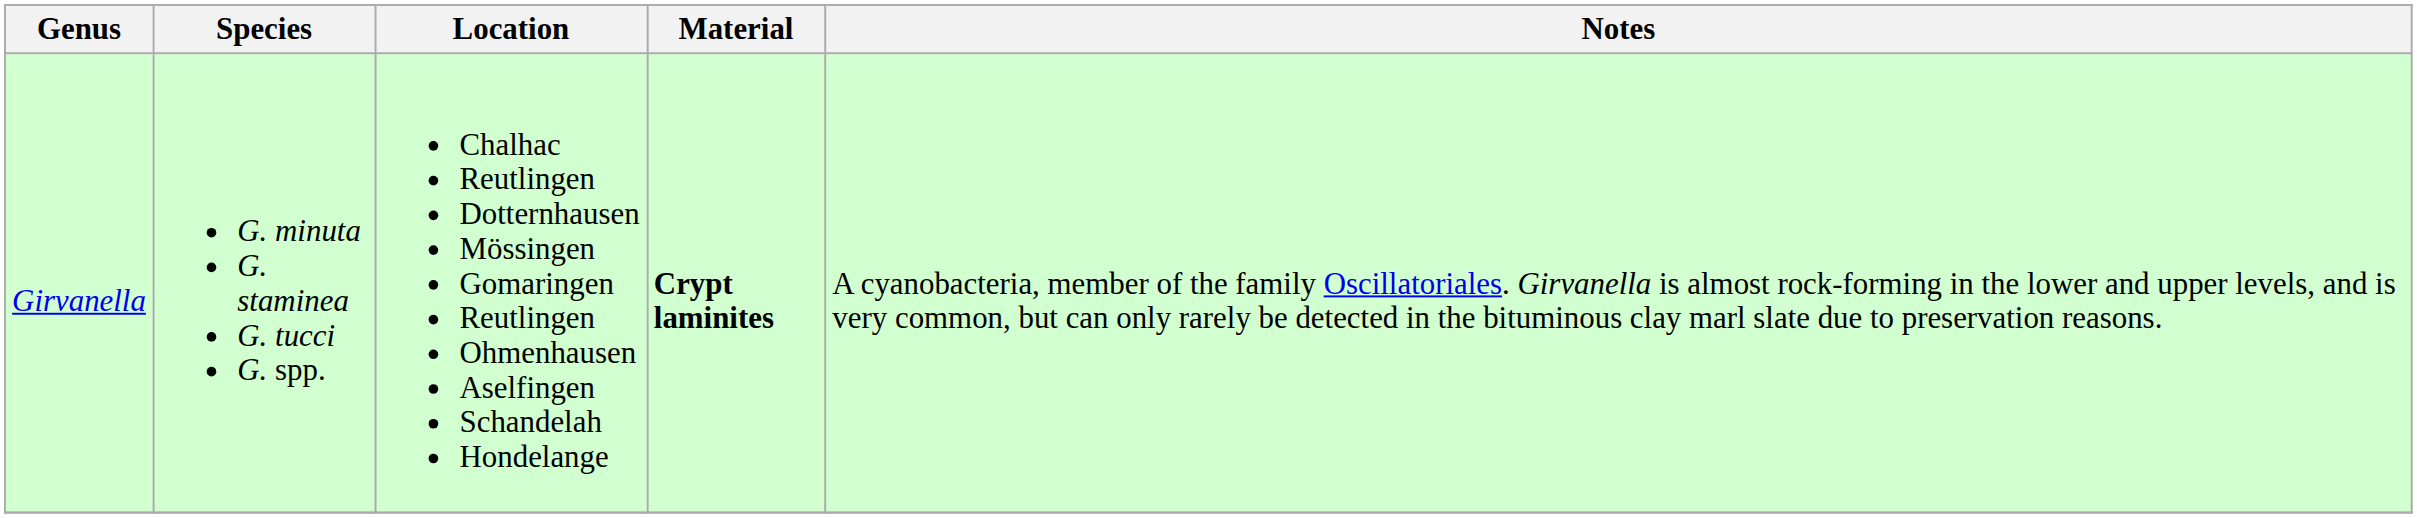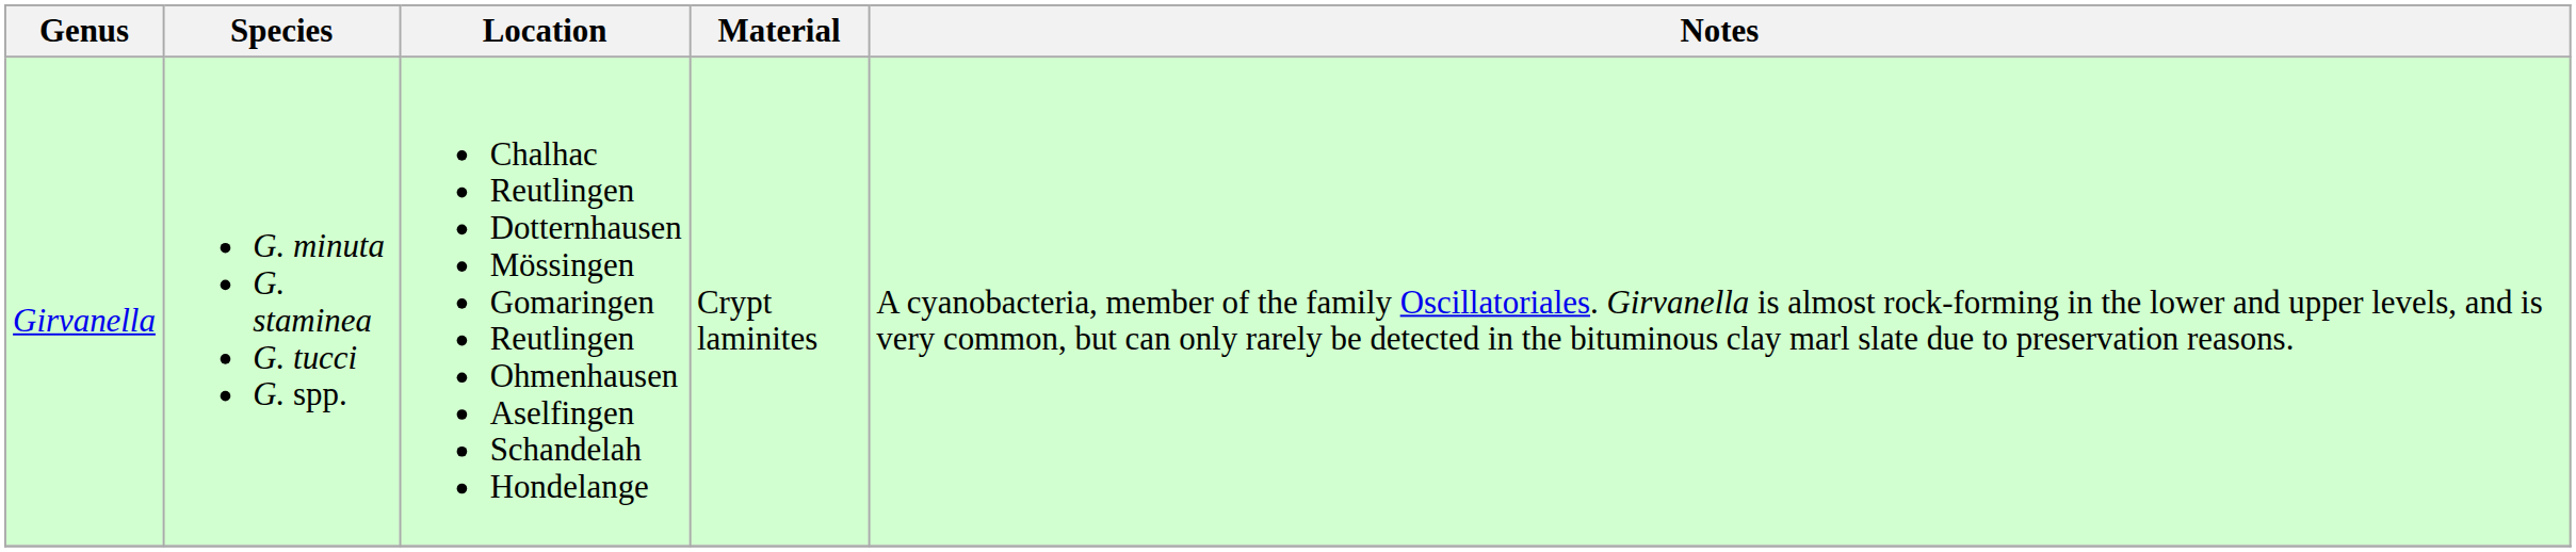Girvanella | Material: bold -> normal
